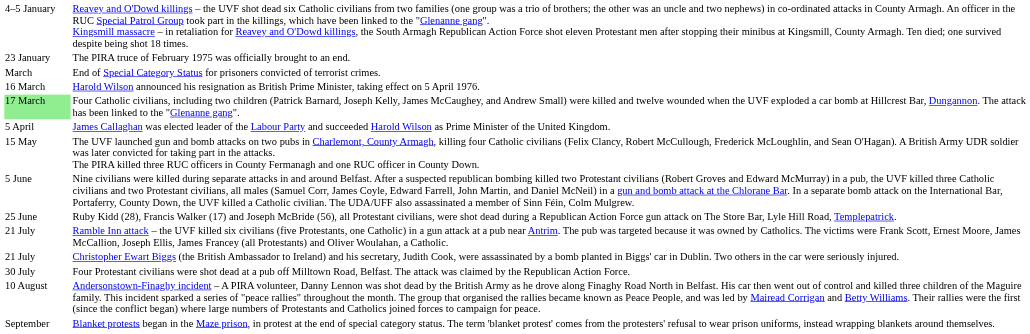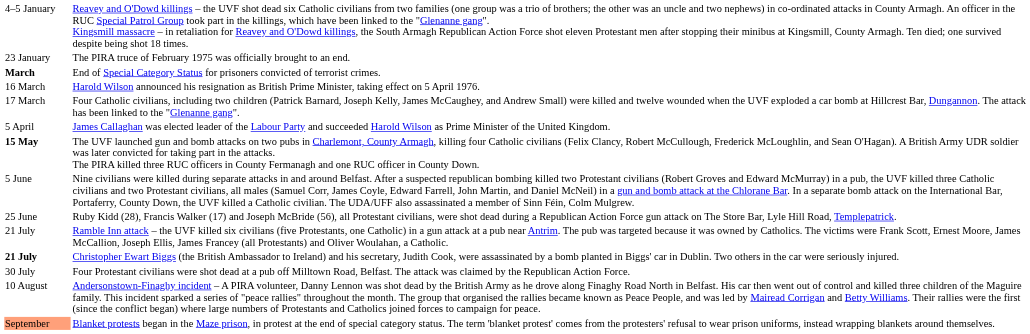row 3 | column 1: normal -> bold
row 5 | column 1: lightgreen background -> no background
row 7 | column 1: normal -> bold
row 11 | column 1: normal -> bold
row 14 | column 1: no background -> lightsalmon background
